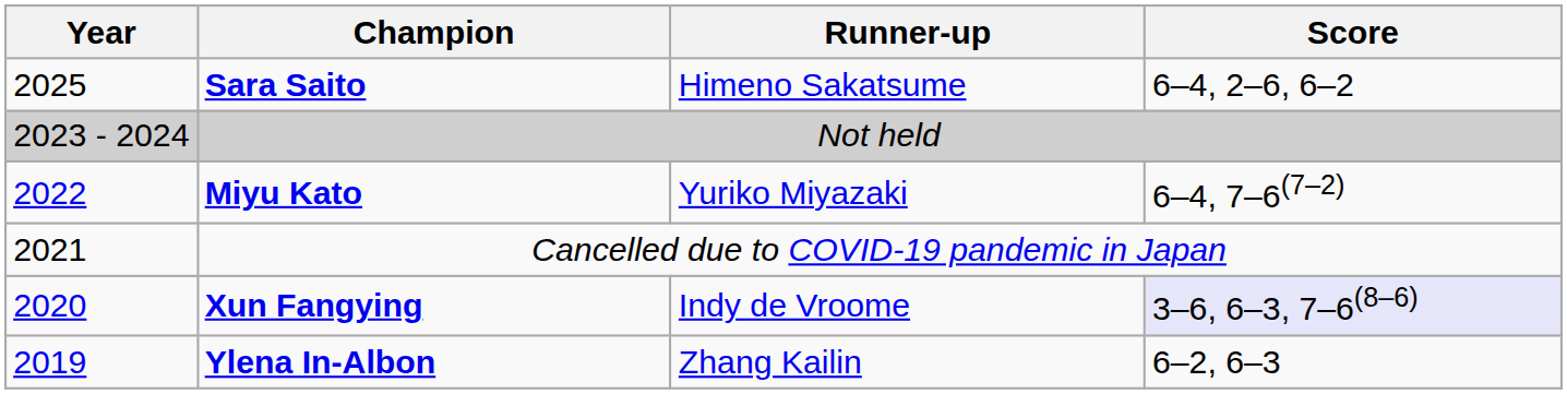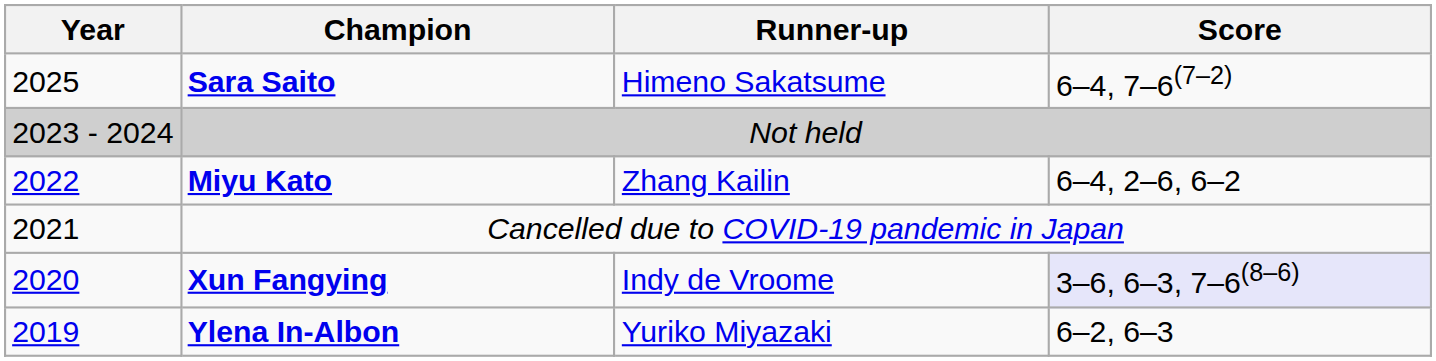Sara Saito | Score: 6–4, 2–6, 6–2 -> 6–4, 7–6(7–2)
Miyu Kato | Runner-up: Yuriko Miyazaki -> Zhang Kailin
Miyu Kato | Score: 6–4, 7–6(7–2) -> 6–4, 2–6, 6–2
Ylena In-Albon | Runner-up: Zhang Kailin -> Yuriko Miyazaki
